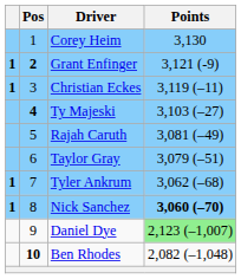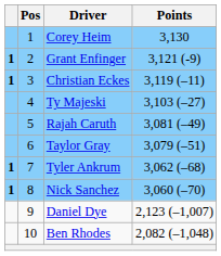Grant Enfinger | Pos: bold -> normal
Ty Majeski | Pos: bold -> normal
Nick Sanchez | Points: bold -> normal
Daniel Dye | Points: lightgreen background -> no background
Ben Rhodes | Pos: bold -> normal
